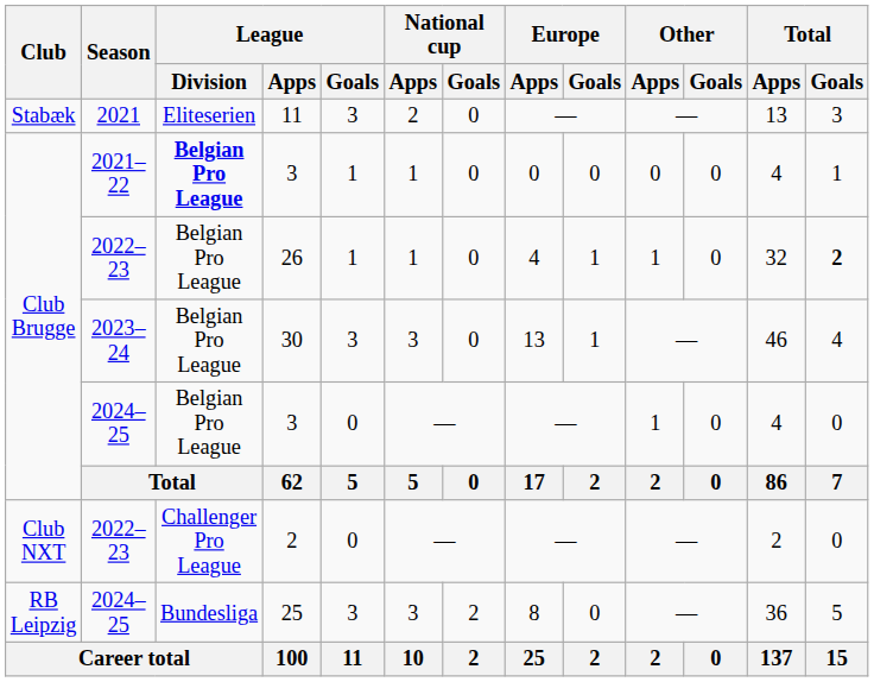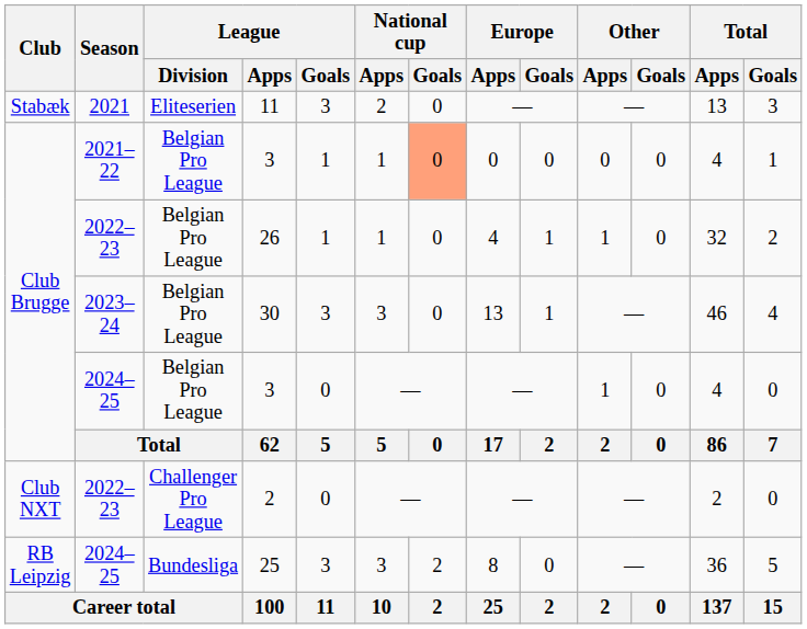2021–22 / 3 | League / Division: bold -> normal
2021–22 / 3 | National cup / Goals: no background -> lightsalmon background
26 | Total / Goals: bold -> normal
